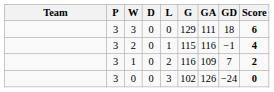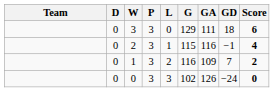columns swapped: P <-> D
